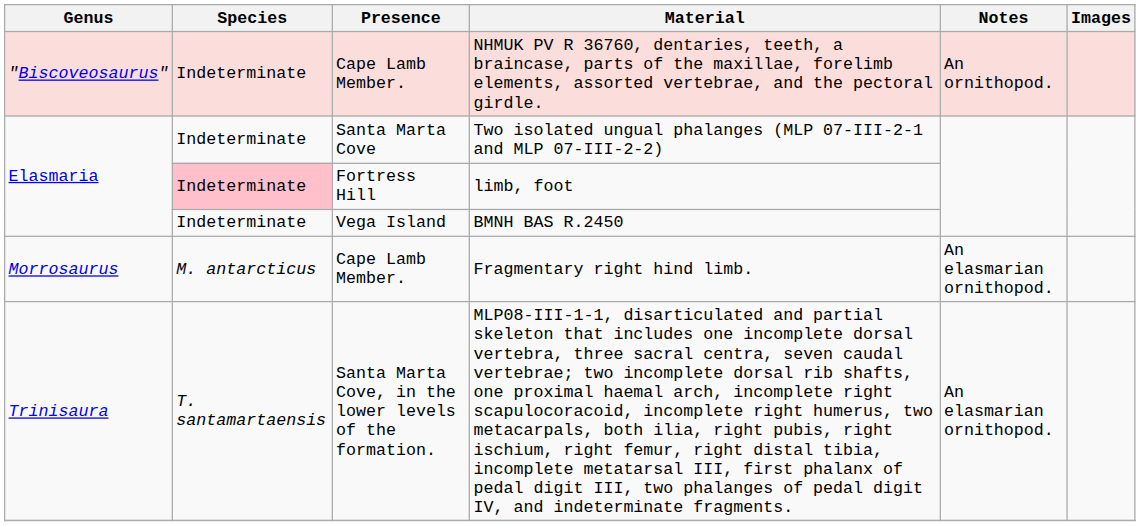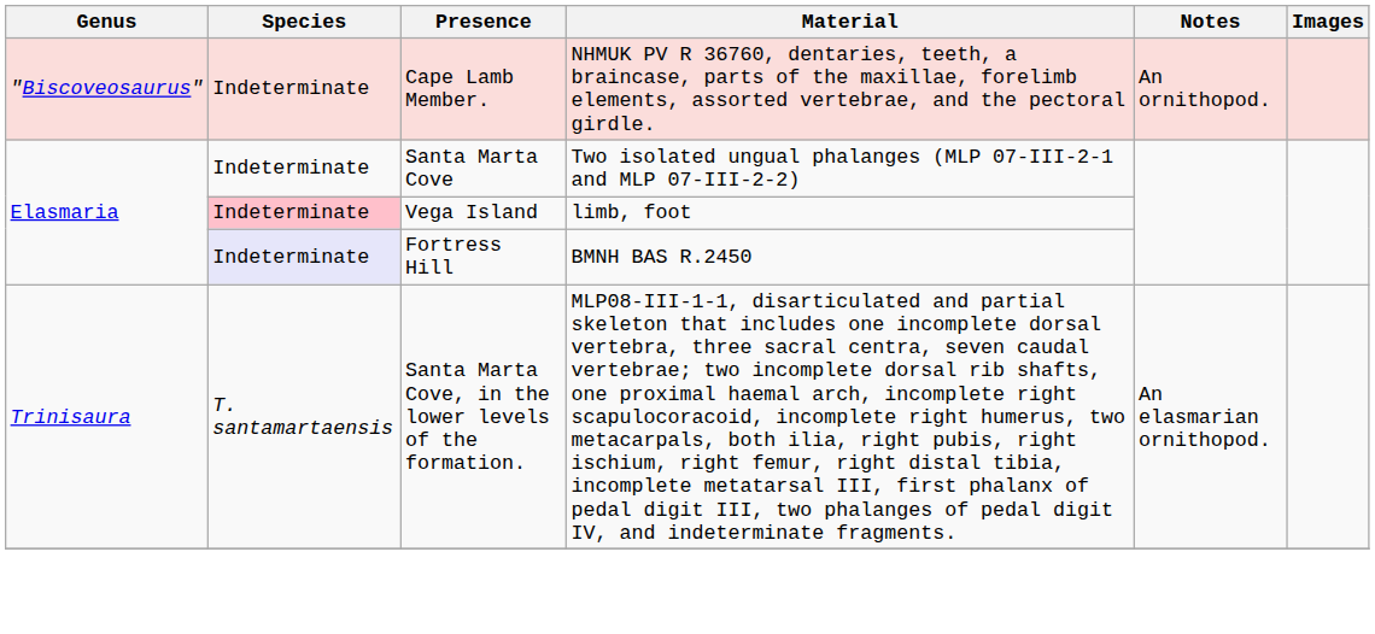limb, foot | Presence: Fortress Hill -> Vega Island
BMNH BAS R.2450 | Species: no background -> lavender background
BMNH BAS R.2450 | Presence: Vega Island -> Fortress Hill
- row: Morrosaurus | M. antarcticus | Cape Lamb Member. | Fragmentary right hind limb. | An elasmarian ornithopod.
